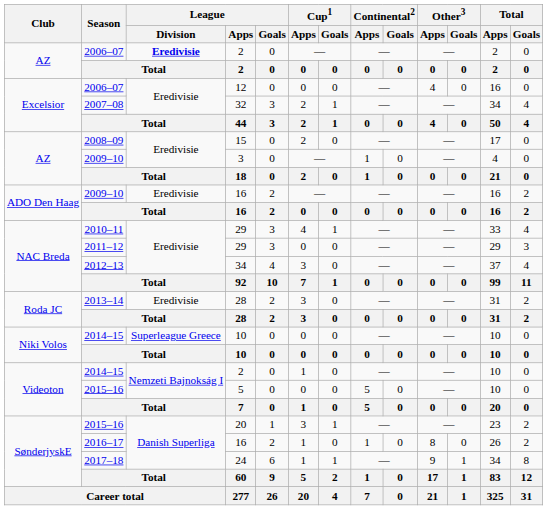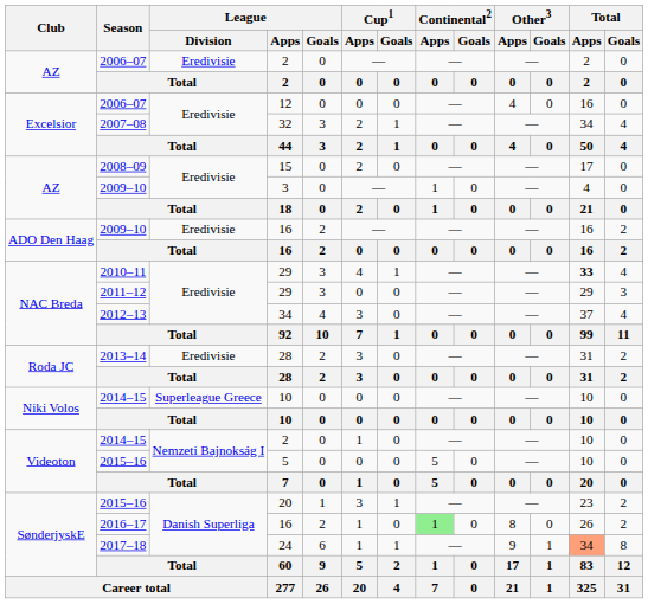2006–07 / 2 | League / Division: bold -> normal
2010–11 / 29 | Total / Apps: normal -> bold
2016–17 / 16 | Continental2 / Apps: no background -> lightgreen background
24 | Total / Apps: no background -> lightsalmon background
